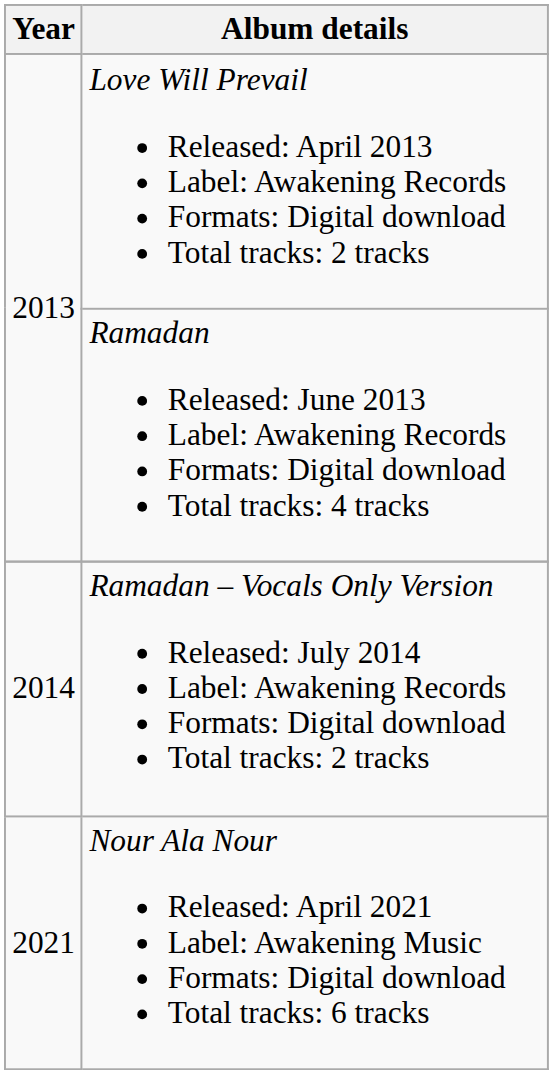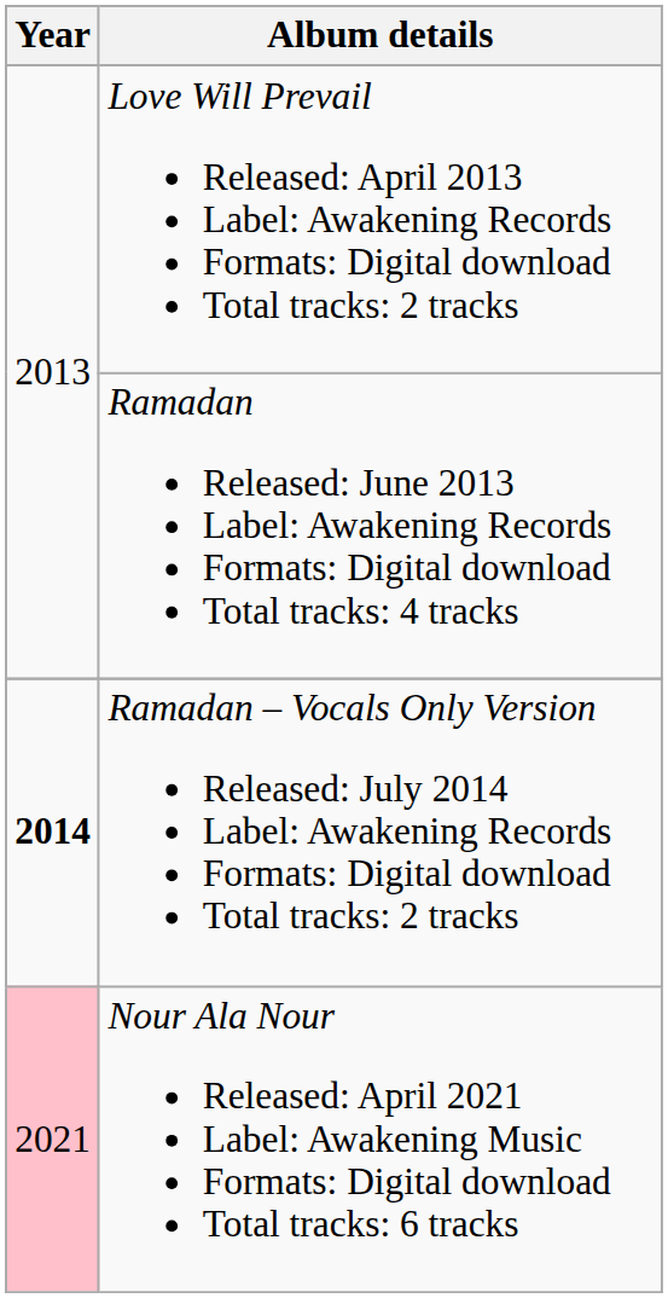row 4 | Year: normal -> bold
row 5 | Year: no background -> pink background
